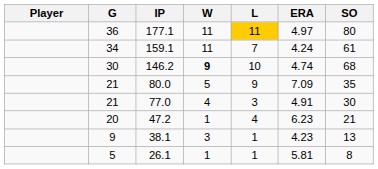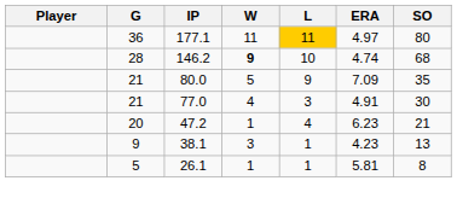- row: 34 | 159.1 | 11 | 7 | 4.24 | 61
146.2 | G: 30 -> 28
